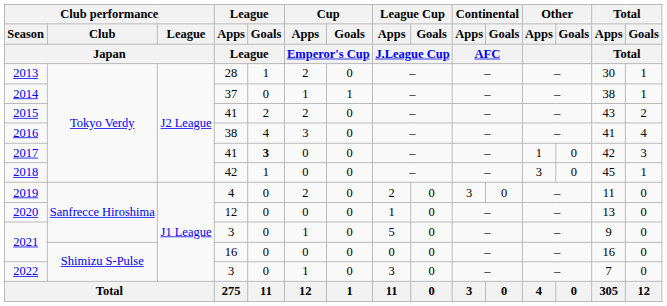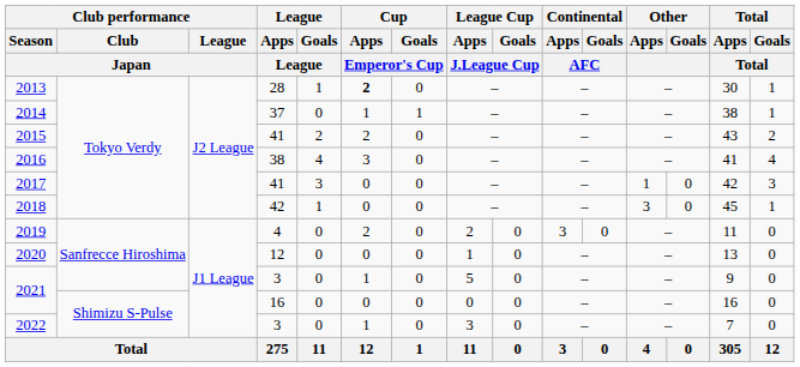2013 | Cup / Apps / Emperor's Cup: normal -> bold
2017 | League / Goals / League: bold -> normal
